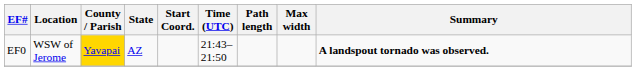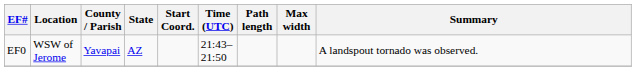EF0 | County / Parish: gold background -> no background
EF0 | Summary: bold -> normal
